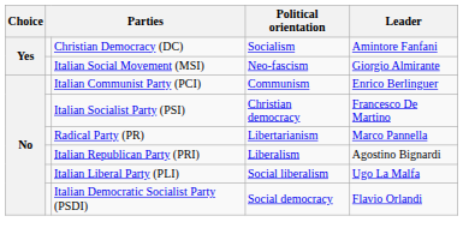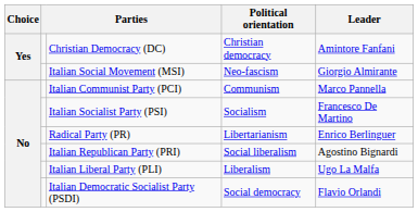Christian Democracy (DC) | Political orientation: Socialism -> Christian democracy
Italian Communist Party (PCI) | Leader: Enrico Berlinguer -> Marco Pannella
Italian Socialist Party (PSI) | Political orientation: Christian democracy -> Socialism
Radical Party (PR) | Leader: Marco Pannella -> Enrico Berlinguer
Italian Republican Party (PRI) | Political orientation: Liberalism -> Social liberalism
Italian Liberal Party (PLI) | Political orientation: Social liberalism -> Liberalism
